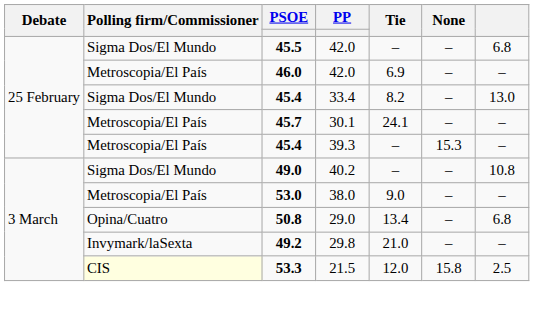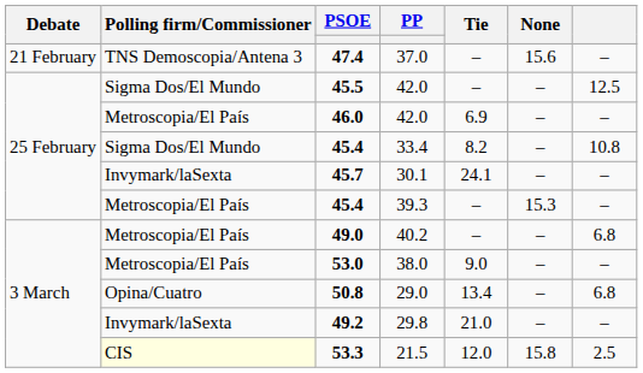+ row: 21 February | TNS Demoscopia/Antena 3 | 47.4 | 37.0 | – | 15.6 | –
45.5 | column 7: 6.8 -> 12.5
45.4 / 33.4 | column 7: 13.0 -> 10.8
45.7 | Polling firm/Commissioner: Metroscopia/El País -> Invymark/laSexta
49.0 | Polling firm/Commissioner: Sigma Dos/El Mundo -> Metroscopia/El País
49.0 | column 7: 10.8 -> 6.8
